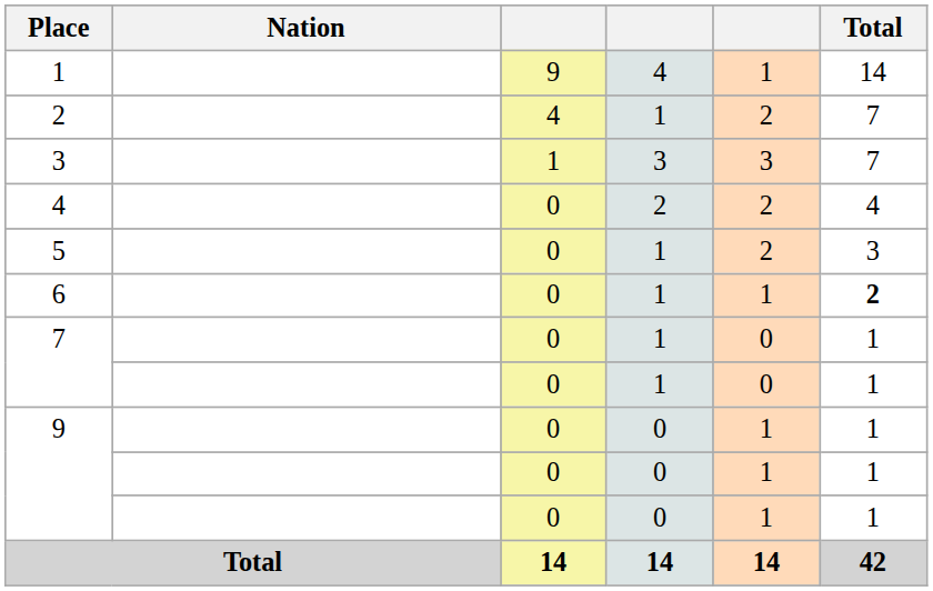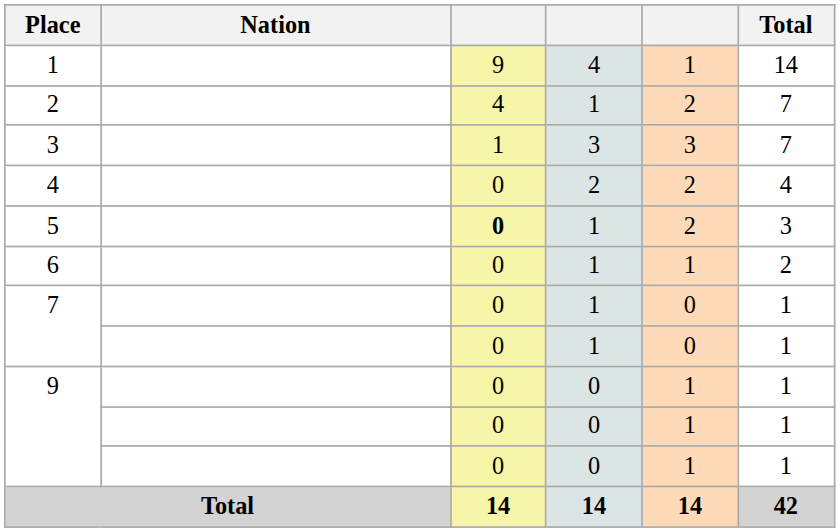5 | column 3: normal -> bold
6 | Total: bold -> normal
